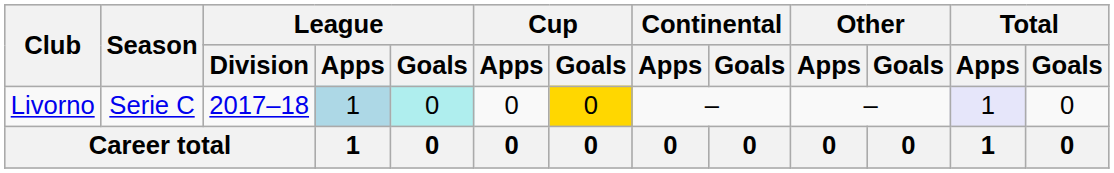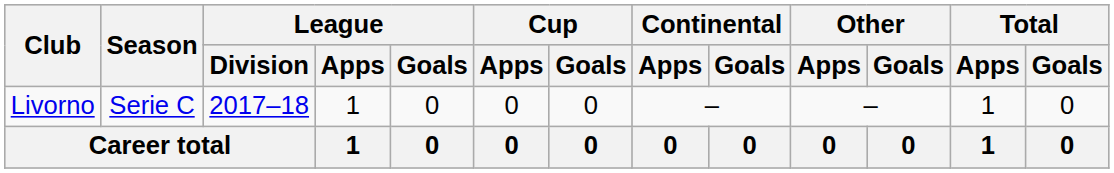Livorno | League / Apps: lightblue background -> no background
Livorno | League / Goals: paleturquoise background -> no background
Livorno | Cup / Goals: gold background -> no background
Livorno | Total / Apps: lavender background -> no background
